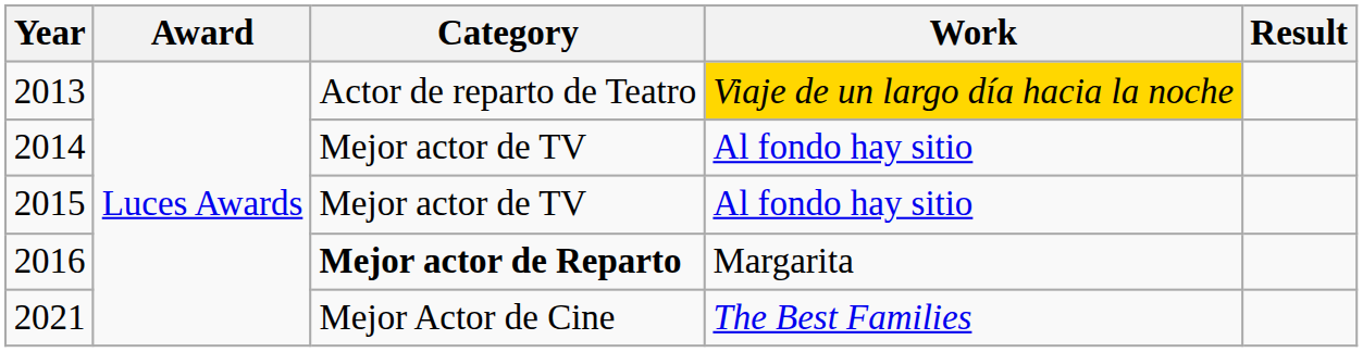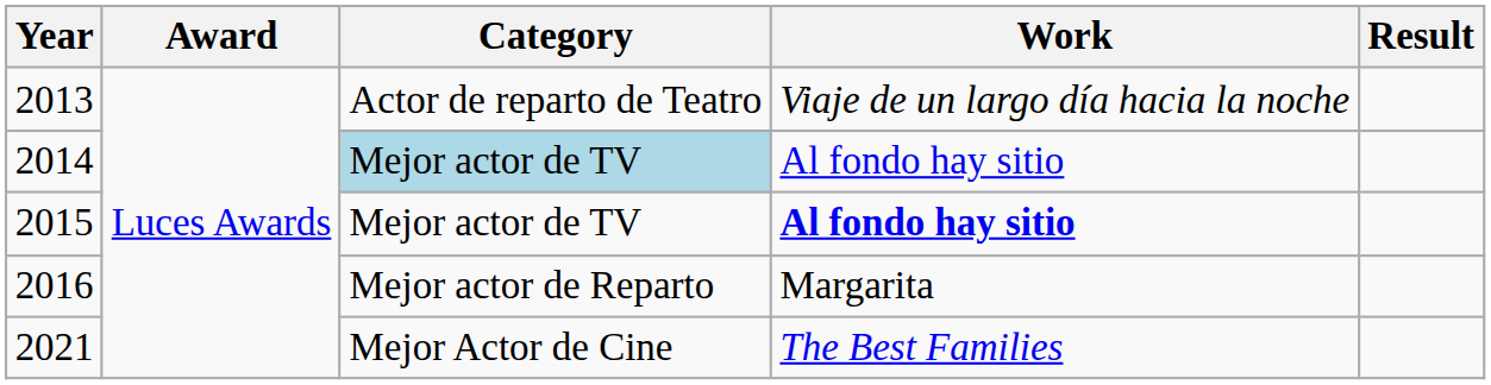2013 | Work: gold background -> no background
2014 | Category: no background -> lightblue background
2015 | Work: normal -> bold
2016 | Category: bold -> normal
